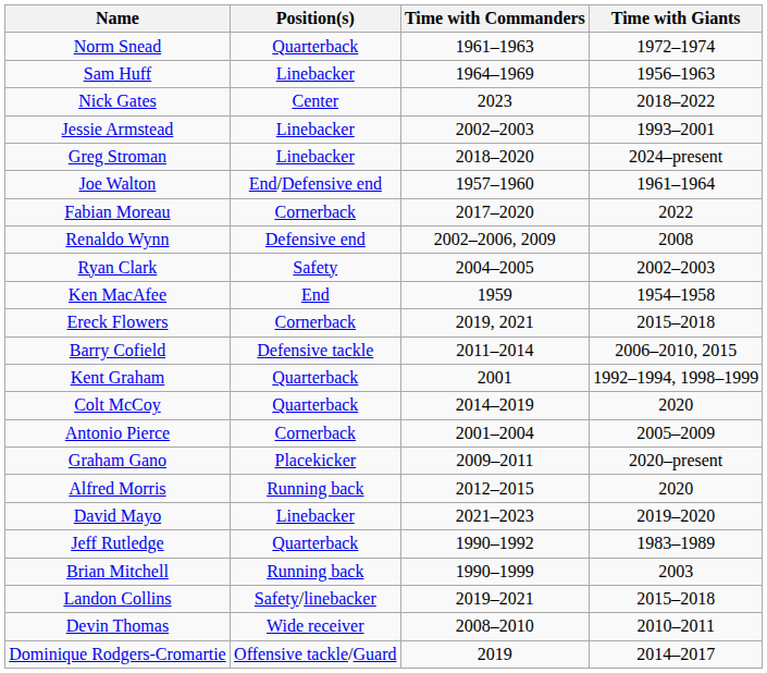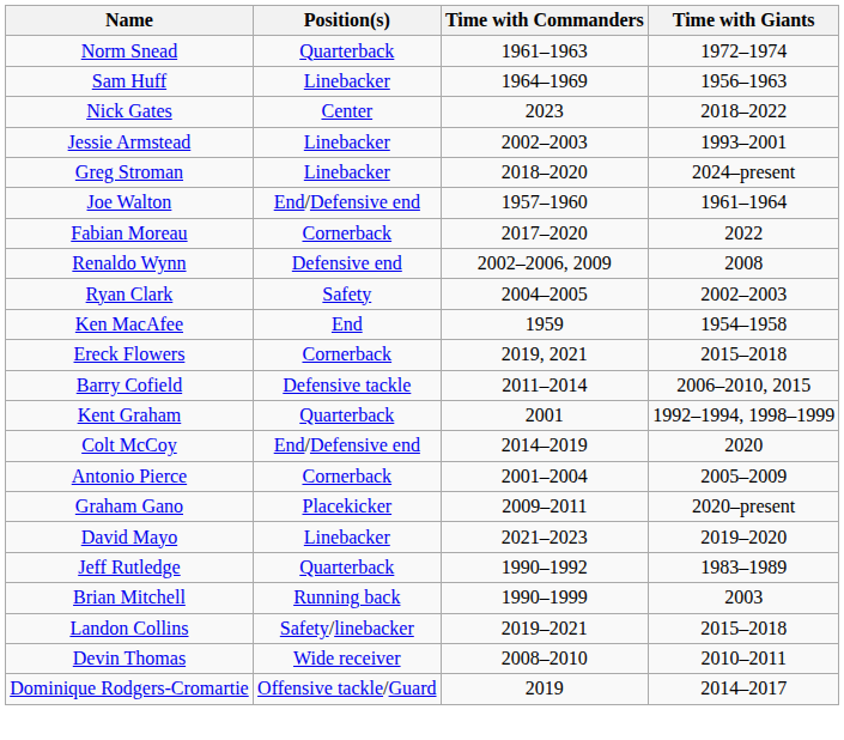Colt McCoy | Position(s): Quarterback -> End/Defensive end
- row: Alfred Morris | Running back | 2012–2015 | 2020
